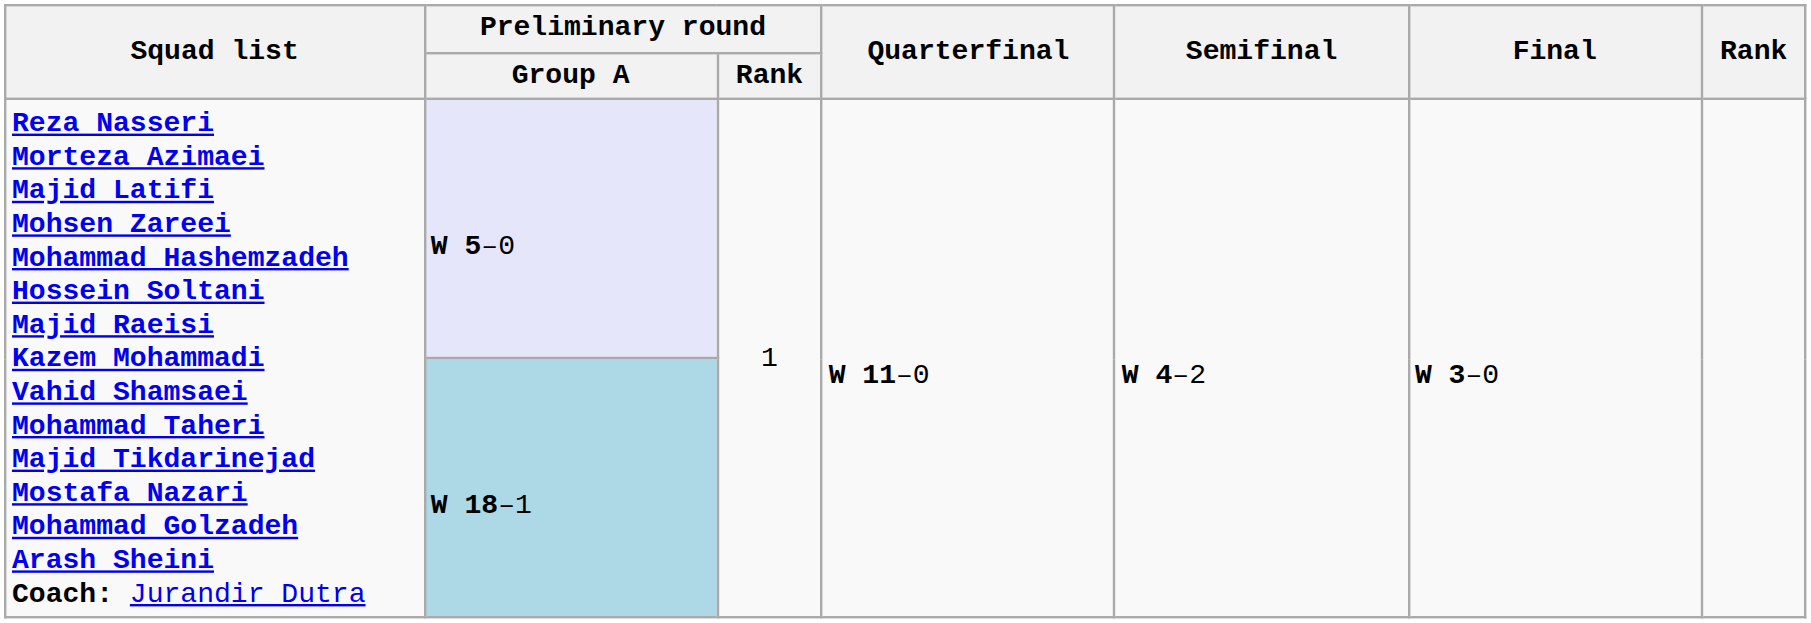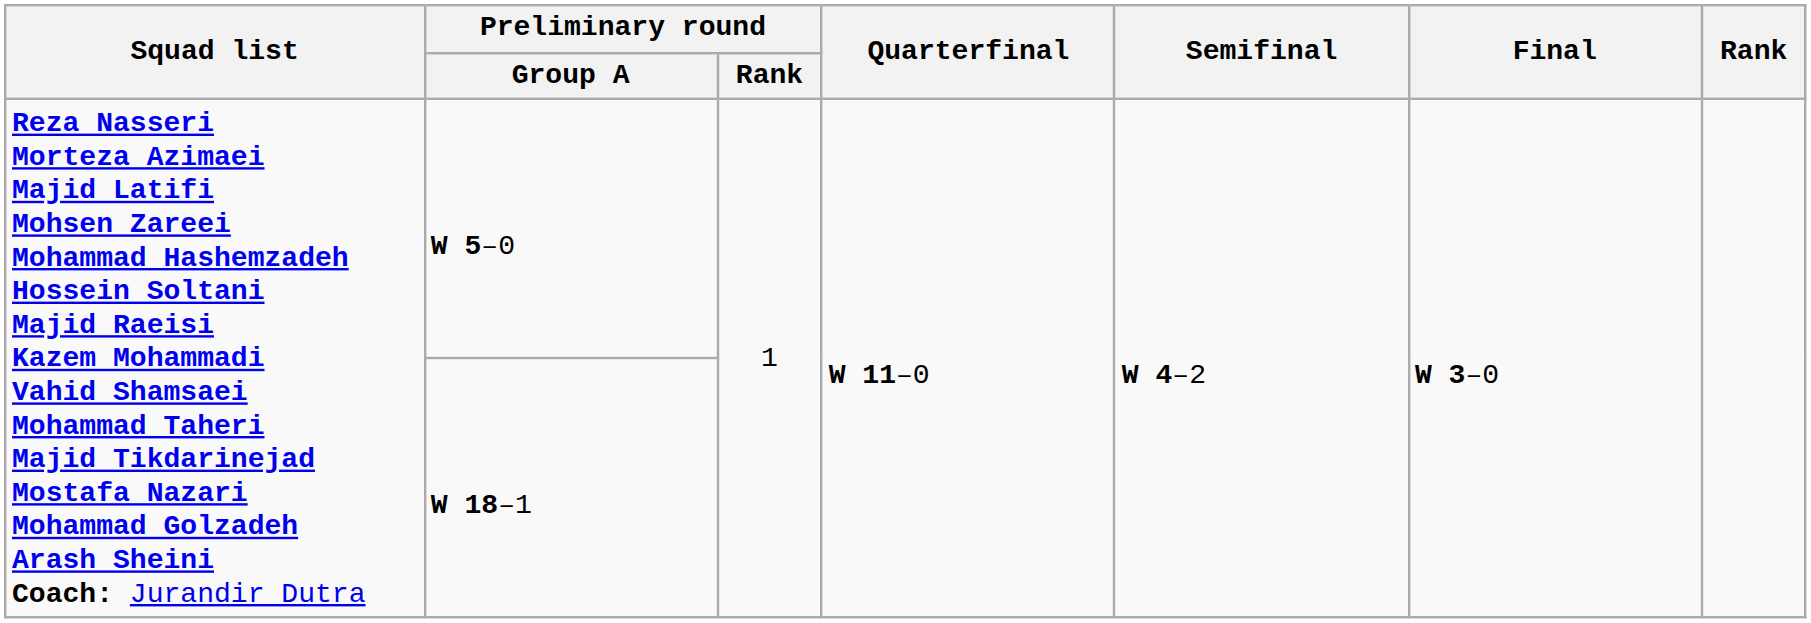W 5–0 | Preliminary round / Group A: lavender background -> no background
W 18–1 | Preliminary round / Group A: lightblue background -> no background
